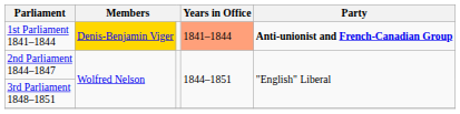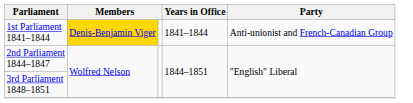1st Parliament 1841–1844 | Years in Office: lightsalmon background -> no background
1st Parliament 1841–1844 | Party: bold -> normal
